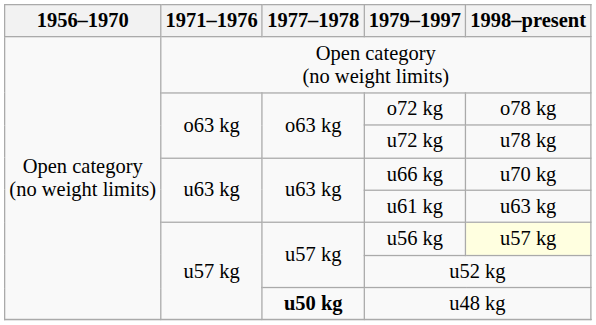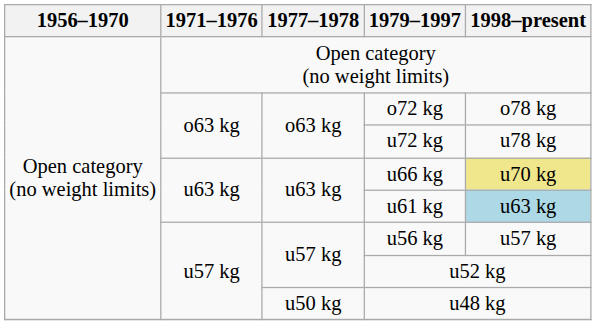u66 kg | 1998–present: no background -> khaki background
u61 kg | 1998–present: no background -> lightblue background
u56 kg | 1998–present: lightyellow background -> no background
u48 kg | 1977–1978: bold -> normal
